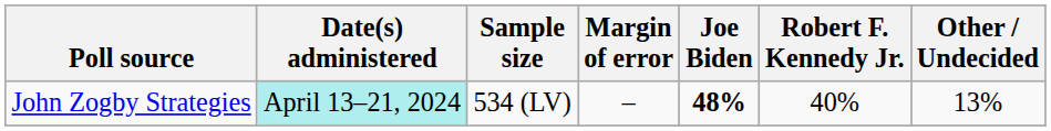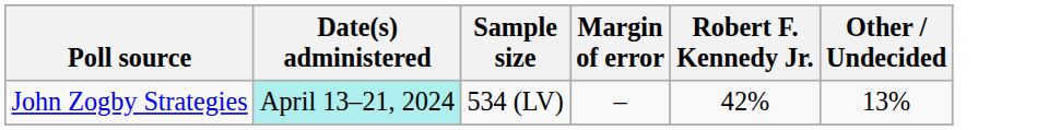- column: Joe Biden | 48%
John Zogby Strategies | Robert F. Kennedy Jr.: 40% -> 42%
